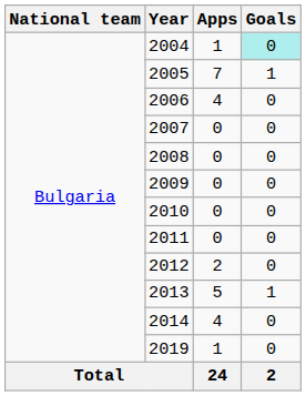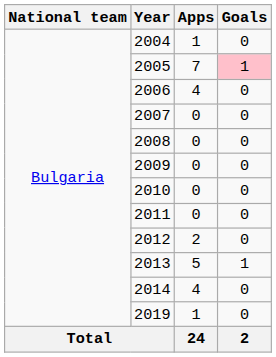2004 | Goals: paleturquoise background -> no background
2005 | Goals: no background -> pink background
